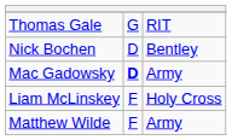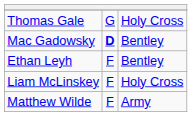Thomas Gale | column 3: RIT -> Holy Cross
- row: Nick Bochen | D | Bentley
Mac Gadowsky | column 3: Army -> Bentley
+ row: Ethan Leyh | F | Bentley
